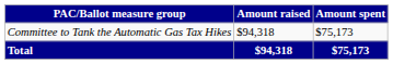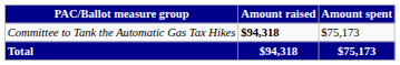Committee to Tank the Automatic Gas Tax Hikes | Amount raised: normal -> bold
